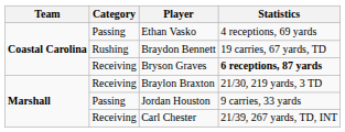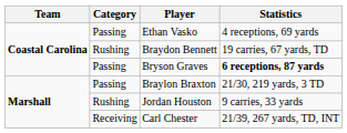Bryson Graves | Category: Receiving -> Passing
Braylon Braxton | Category: Receiving -> Passing
Jordan Houston | Category: Passing -> Rushing
